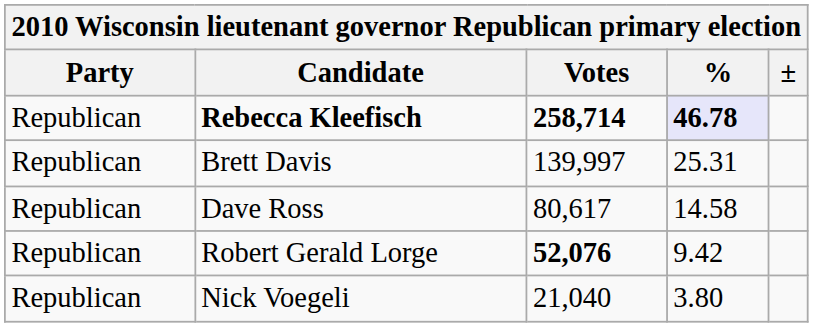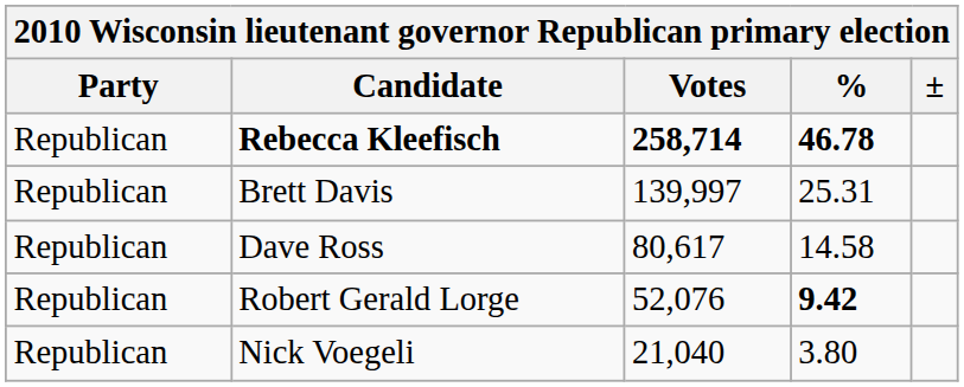Rebecca Kleefisch | %: lavender background -> no background
Robert Gerald Lorge | Votes: bold -> normal
Robert Gerald Lorge | %: normal -> bold
